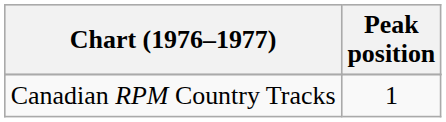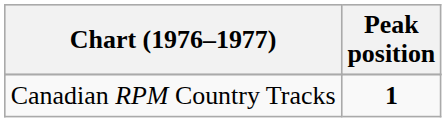Canadian RPM Country Tracks | Peak position: normal -> bold
